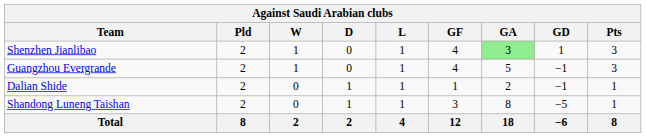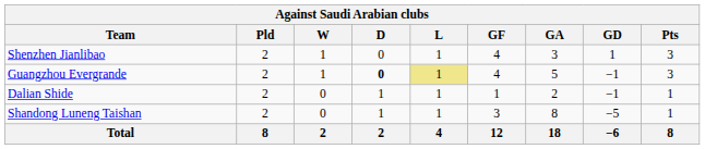Shenzhen Jianlibao | GA: lightgreen background -> no background
Guangzhou Evergrande | D: normal -> bold
Guangzhou Evergrande | L: no background -> khaki background
